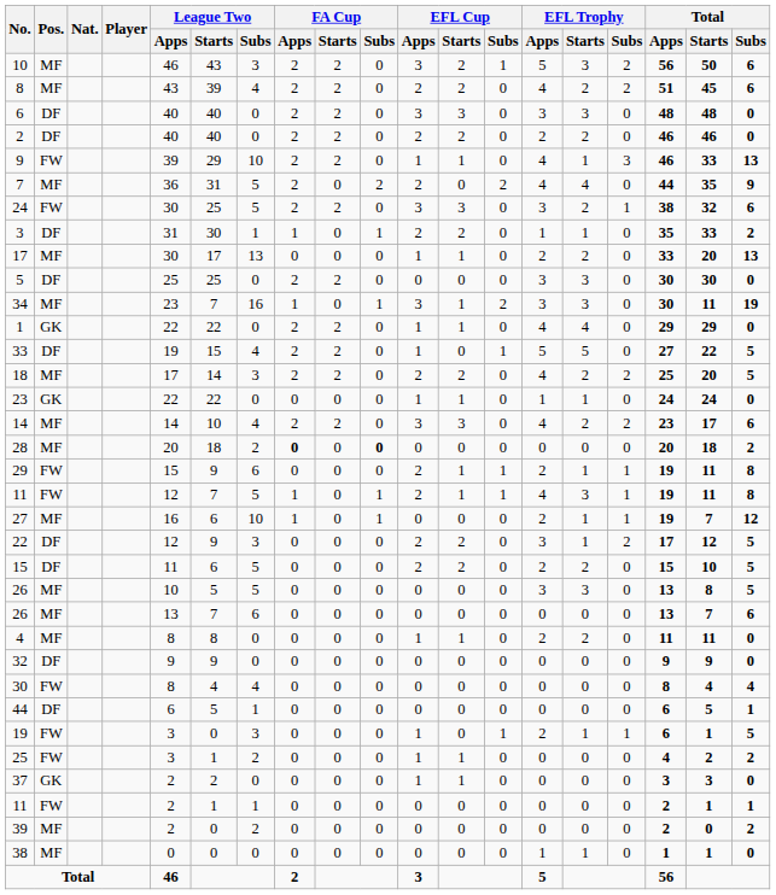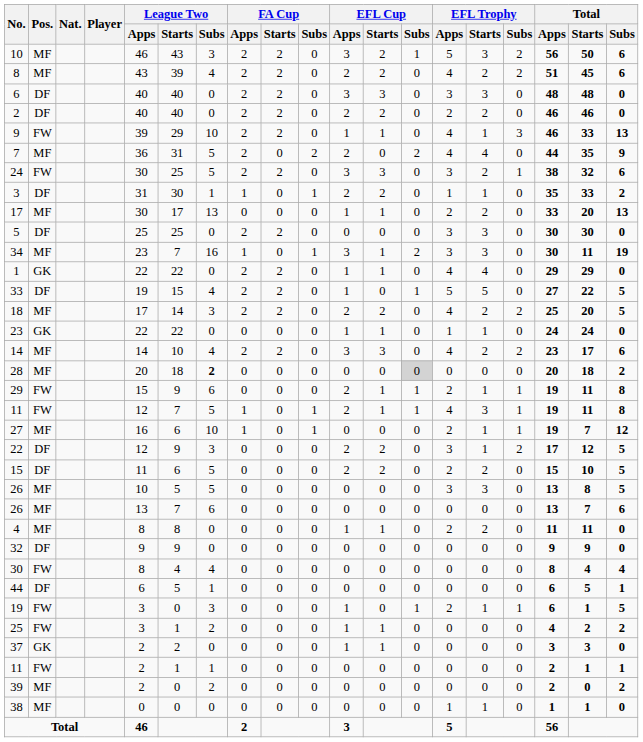28 | League Two / Subs: normal -> bold
28 | FA Cup / Apps: bold -> normal
28 | FA Cup / Subs: bold -> normal
28 | EFL Cup / Subs: no background -> lightgrey background
